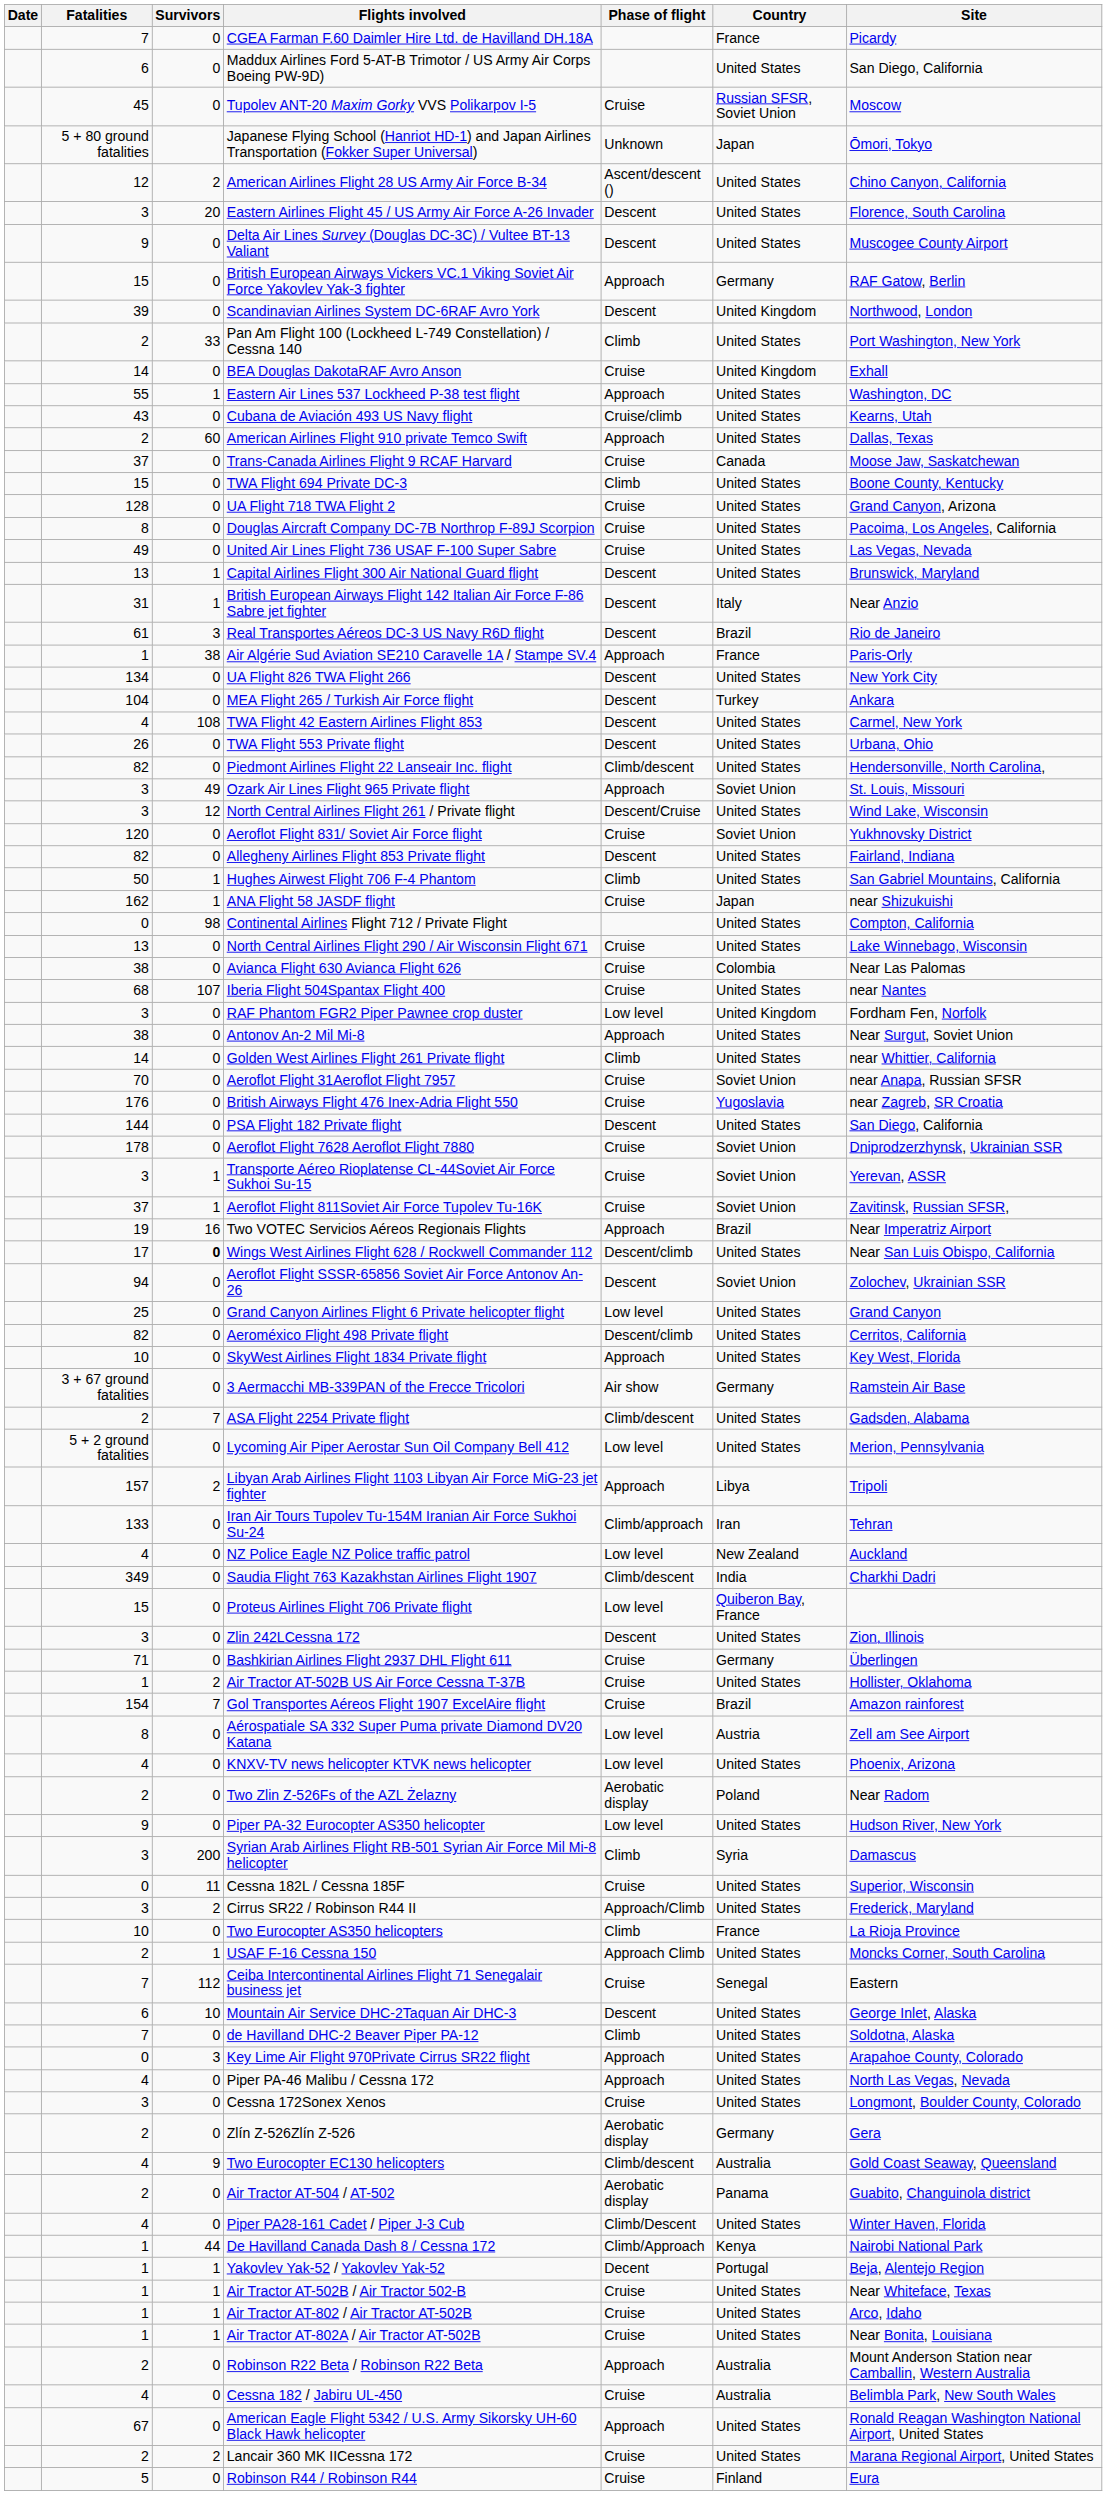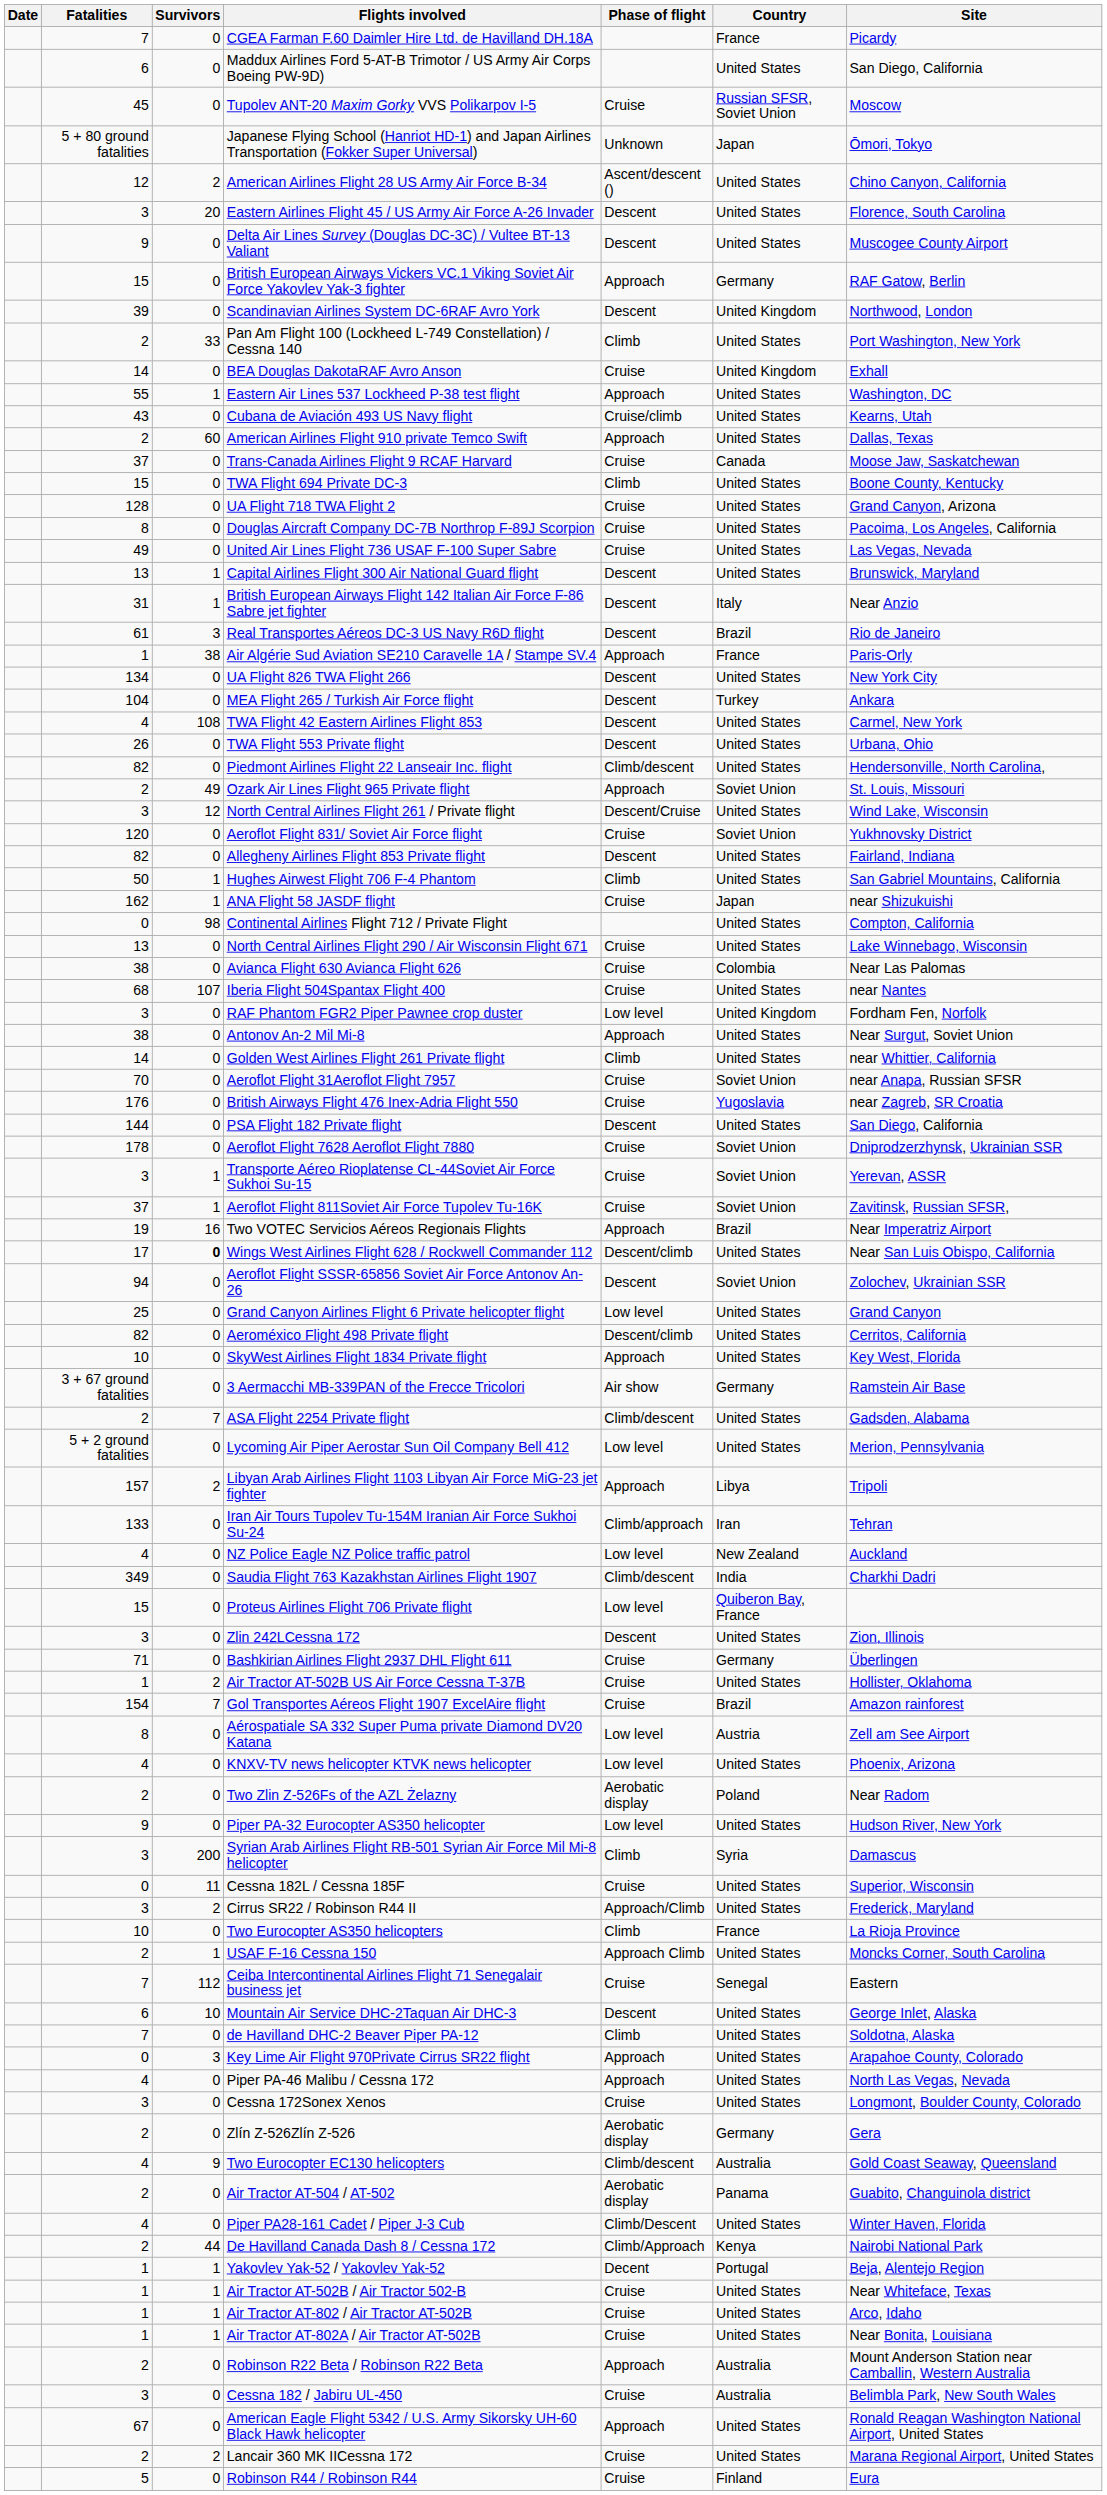Ozark Air Lines Flight 965 Private flight | Fatalities: 3 -> 2
De Havilland Canada Dash 8 / Cessna 172 | Fatalities: 1 -> 2
Cessna 182 / Jabiru UL-450 | Fatalities: 4 -> 3
